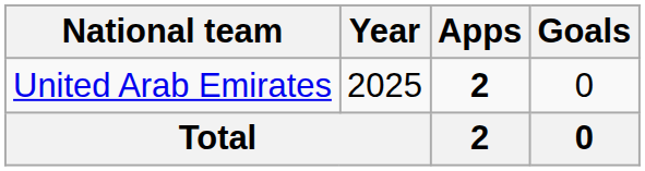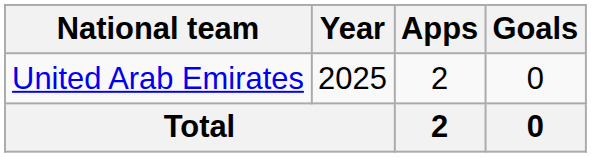United Arab Emirates | Apps: bold -> normal
